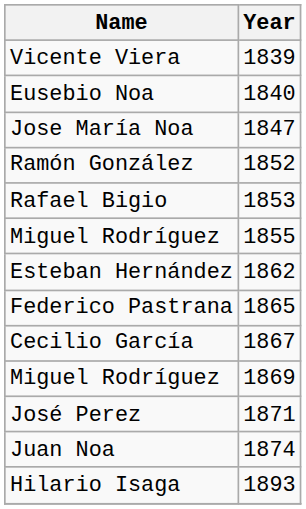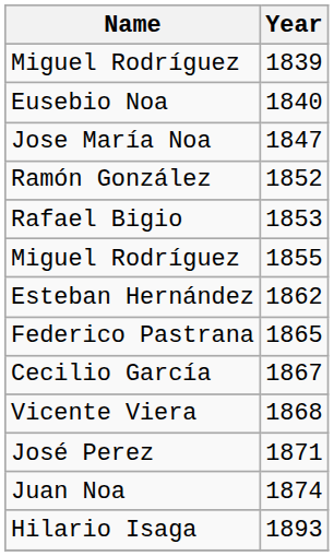row 2 | Name: Vicente Viera -> Miguel Rodríguez
row 11 | Name: Miguel Rodríguez -> Vicente Viera
row 11 | Year: 1869 -> 1868
